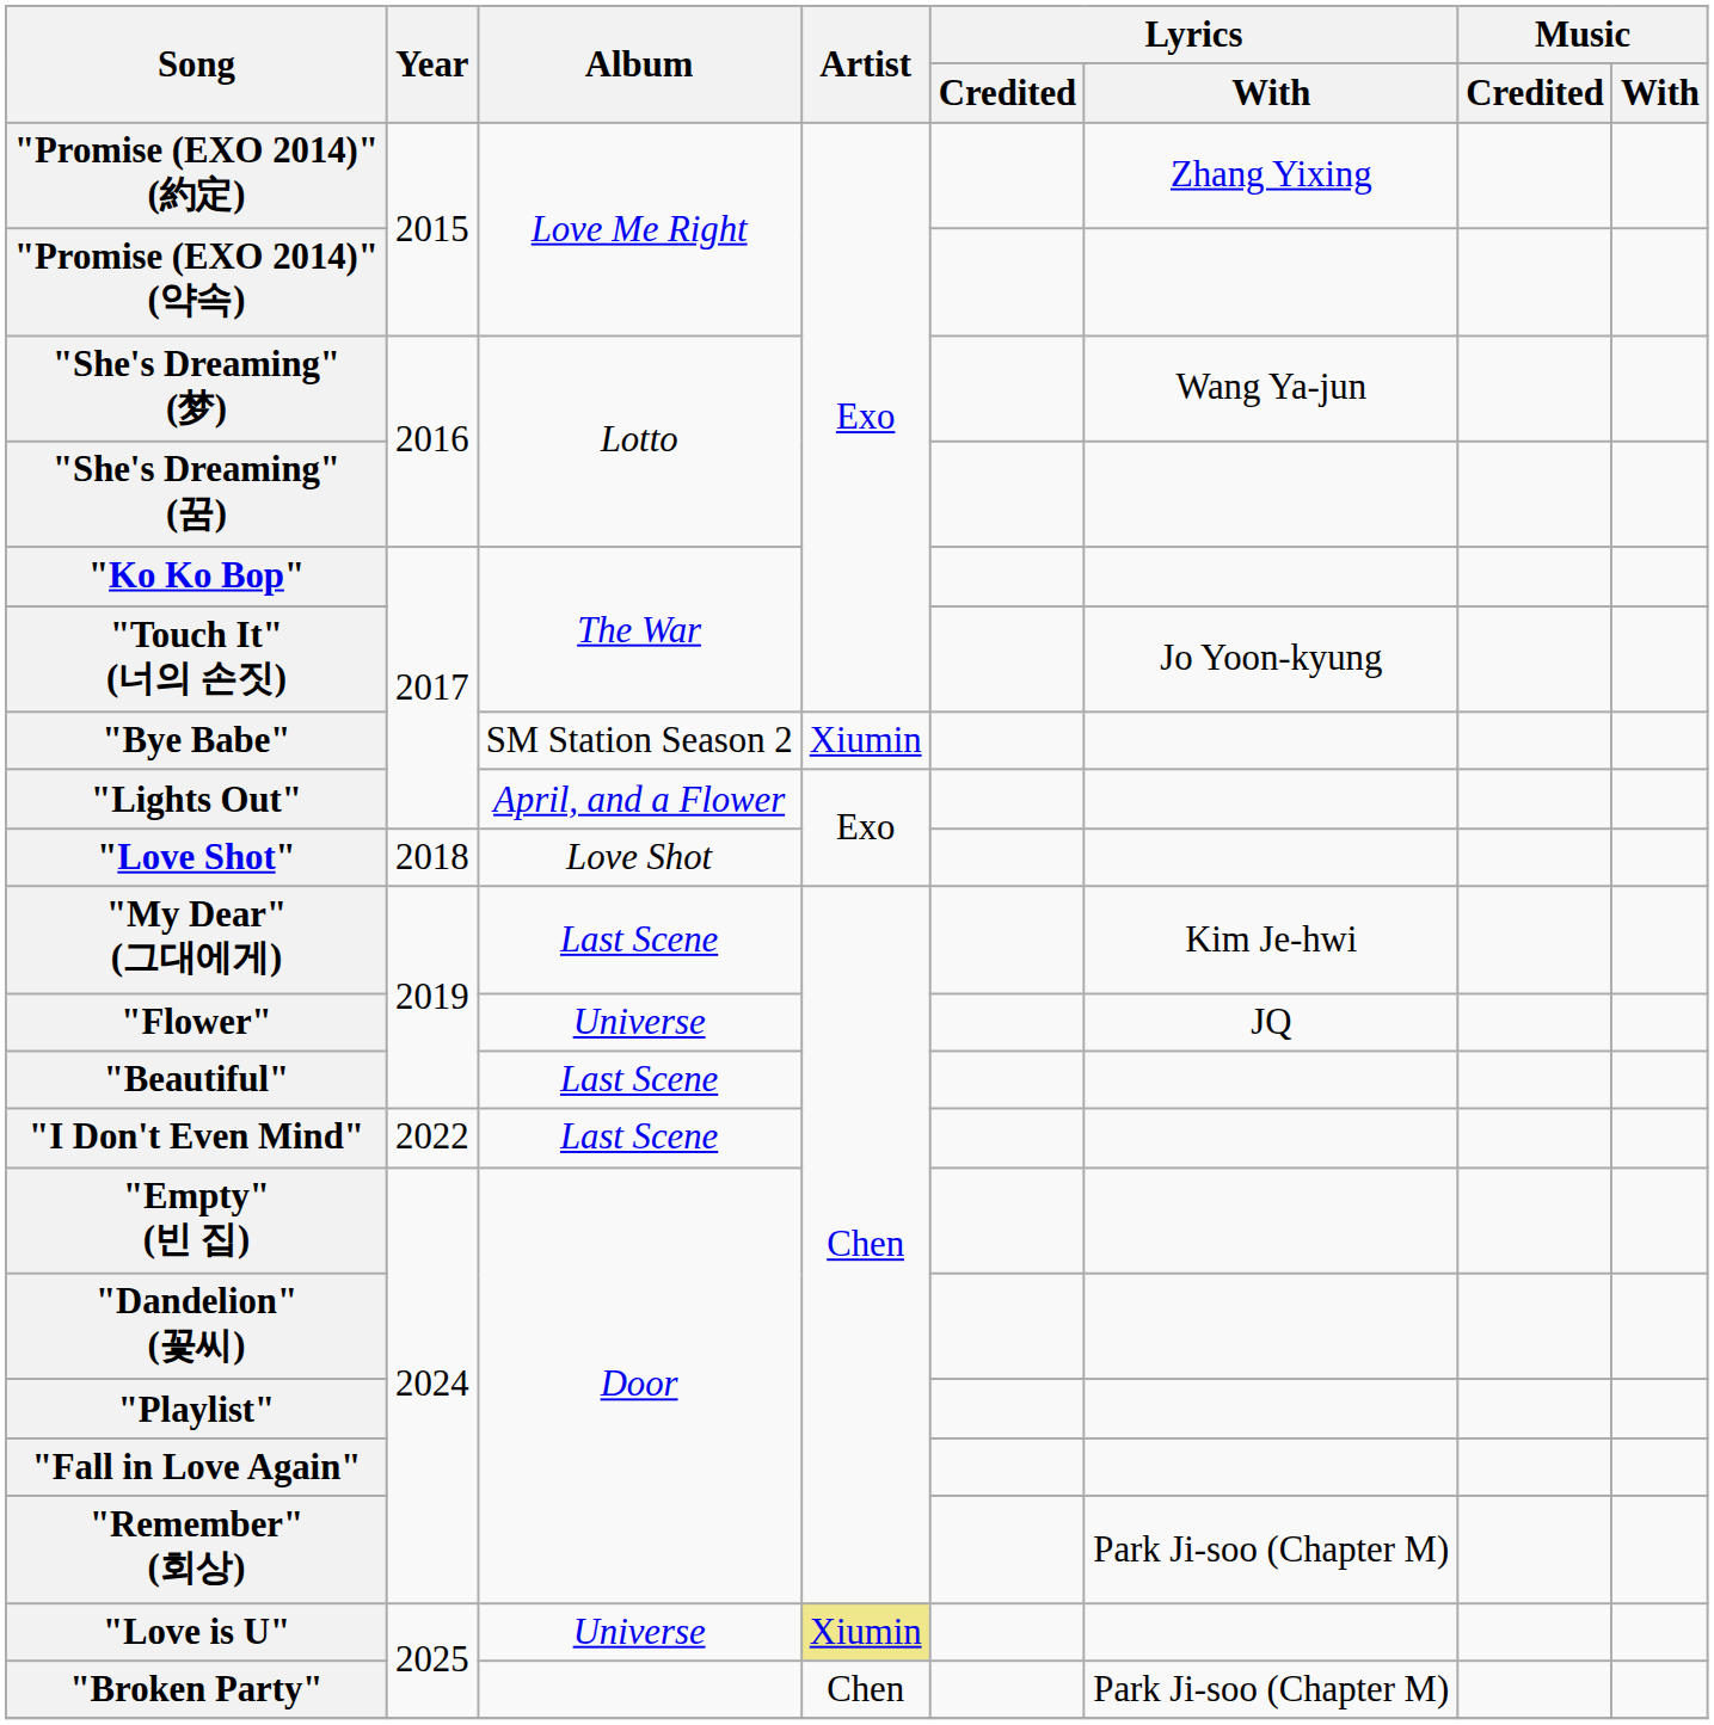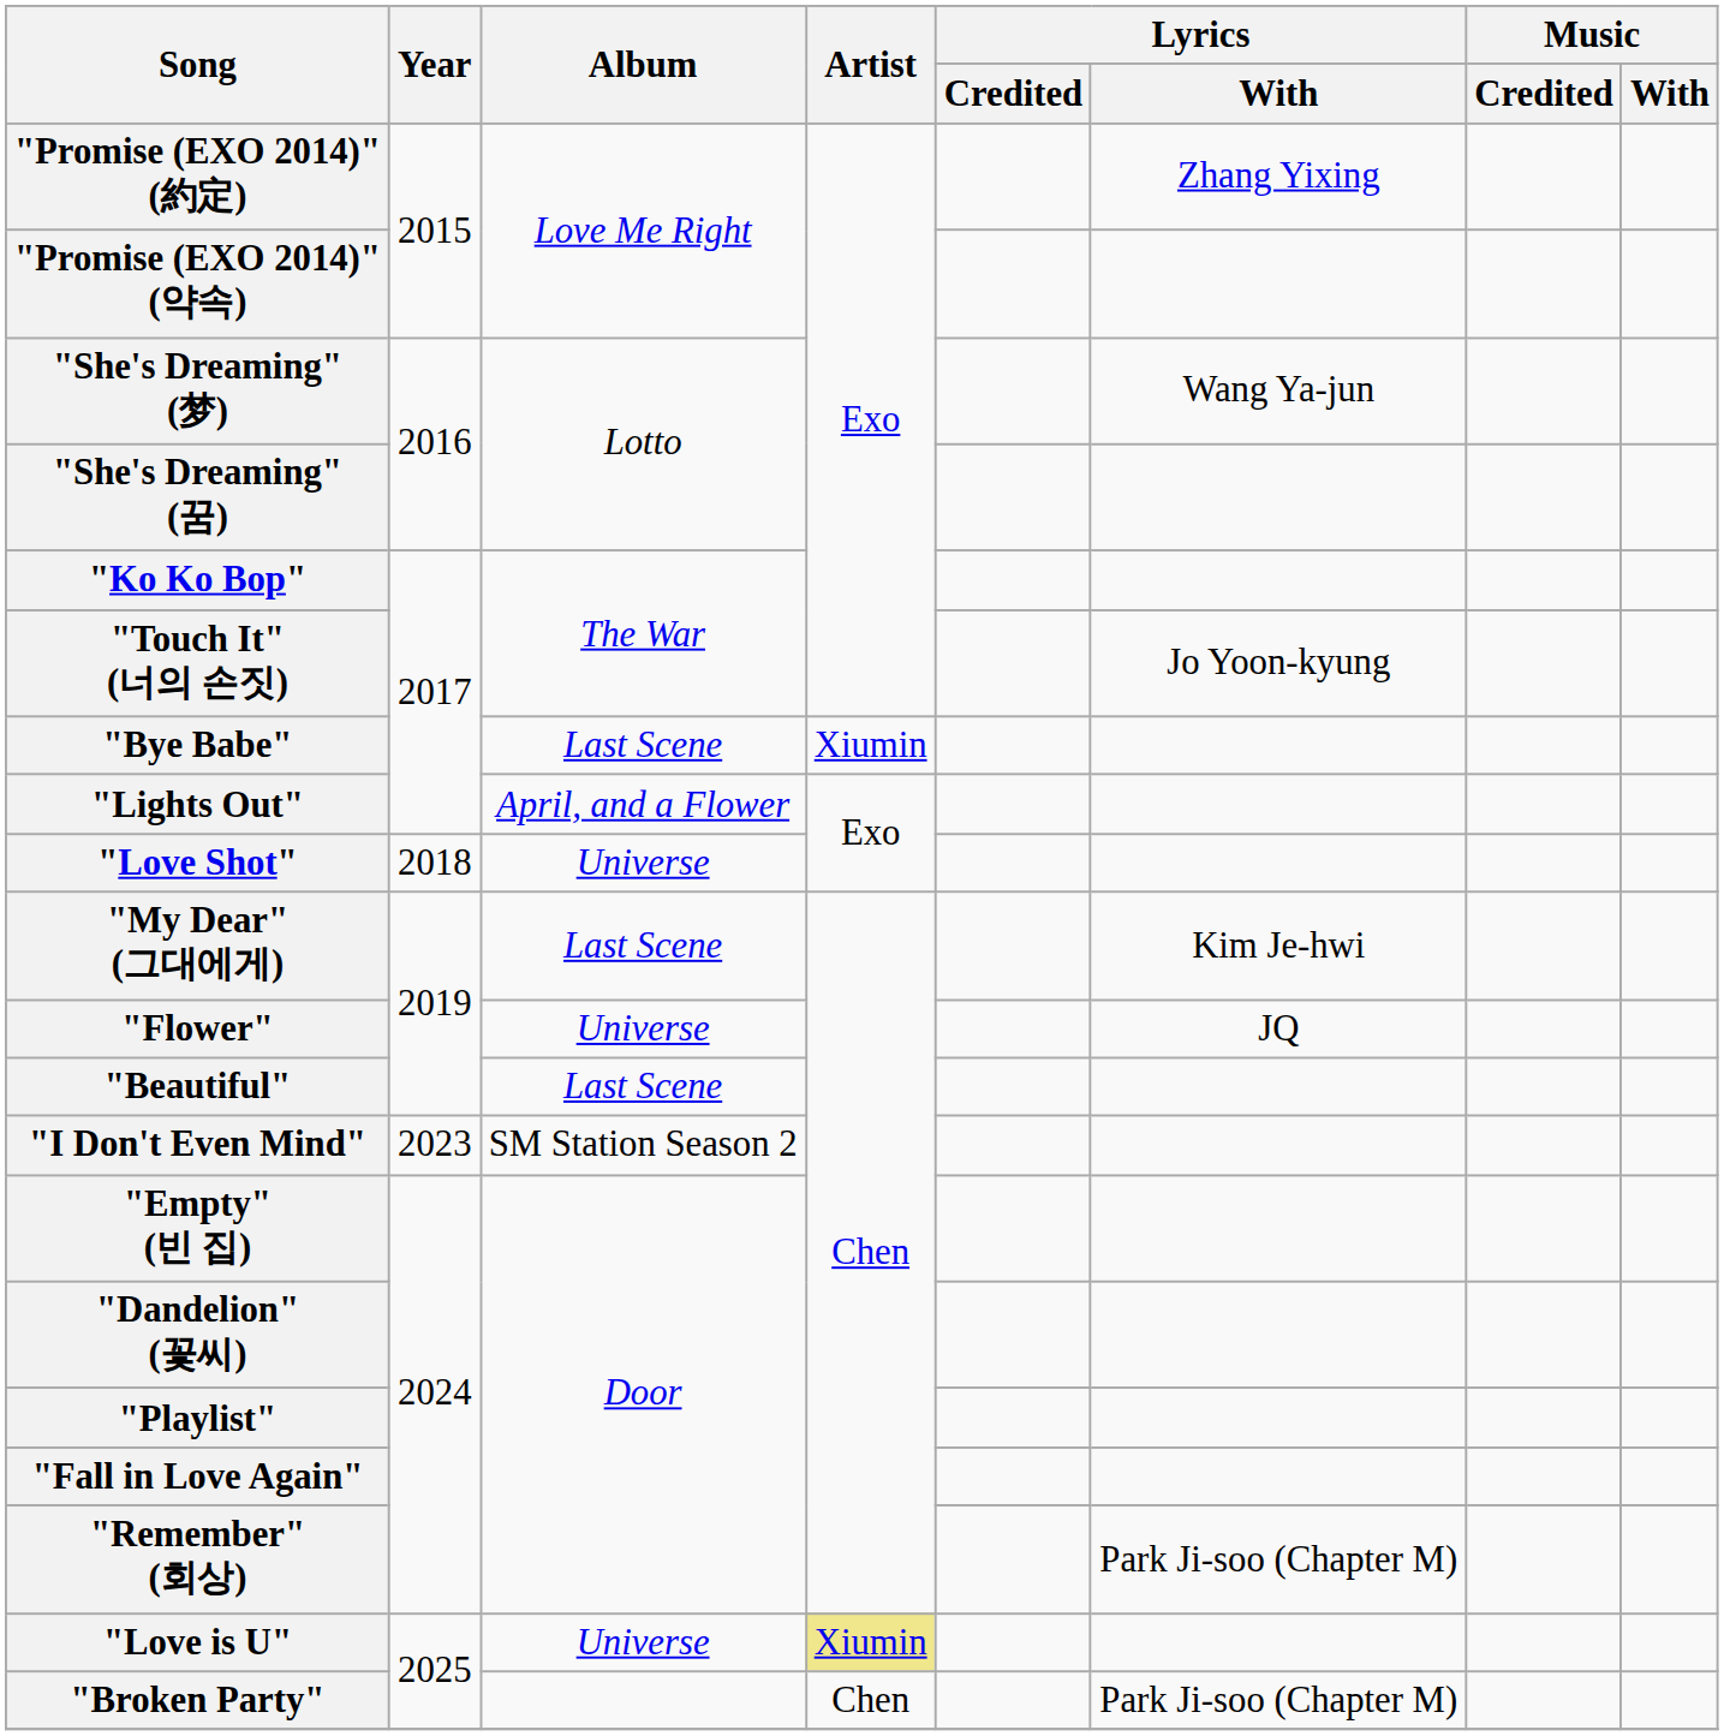"Bye Babe" | Album: SM Station Season 2 -> Last Scene
"Love Shot" | Album: Love Shot -> Universe
"I Don't Even Mind" | Year: 2022 -> 2023
"I Don't Even Mind" | Album: Last Scene -> SM Station Season 2
